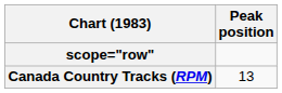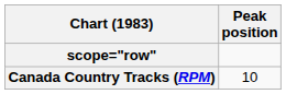Canada Country Tracks (RPM) | Peak position: 13 -> 10
